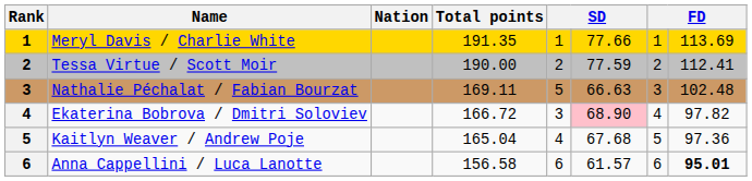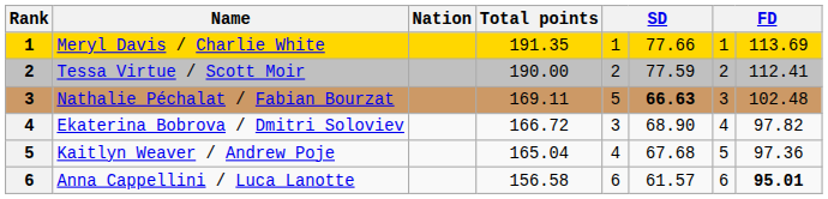Nathalie Péchalat / Fabian Bourzat | column 6: normal -> bold
Ekaterina Bobrova / Dmitri Soloviev | column 6: pink background -> no background
